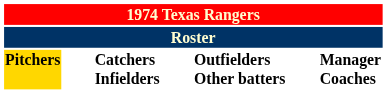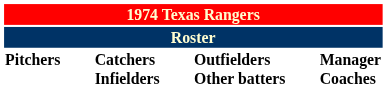Pitchers | column 1: gold background -> no background
